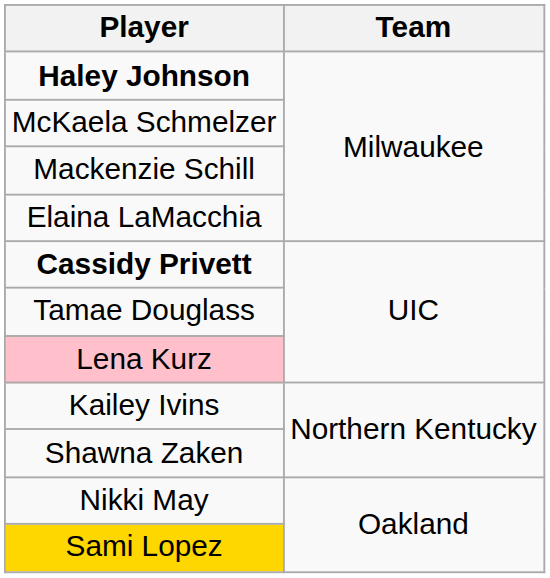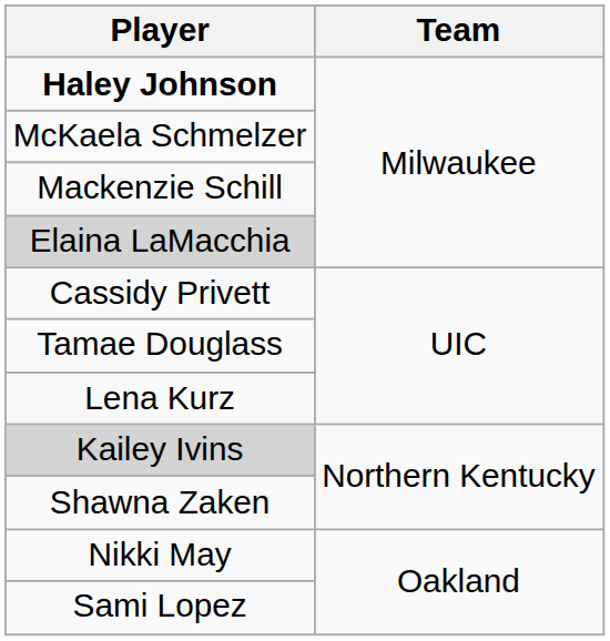Elaina LaMacchia | Player: no background -> lightgrey background
Cassidy Privett | Player: bold -> normal
Lena Kurz | Player: pink background -> no background
Kailey Ivins | Player: no background -> lightgrey background
Sami Lopez | Player: gold background -> no background
